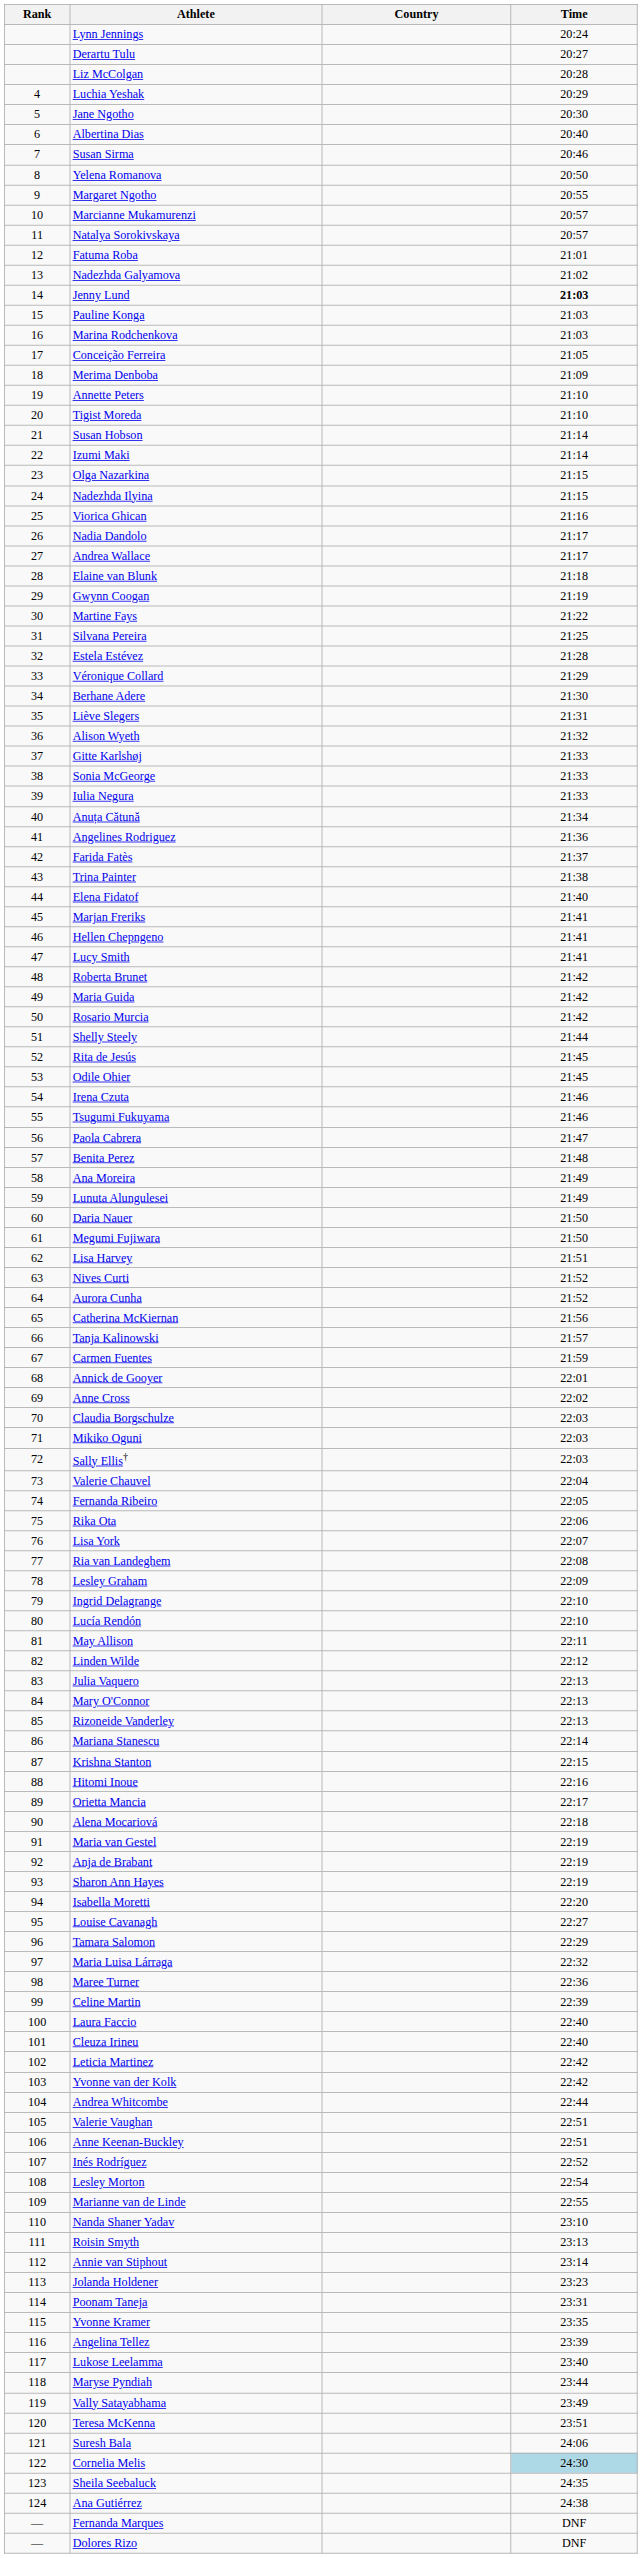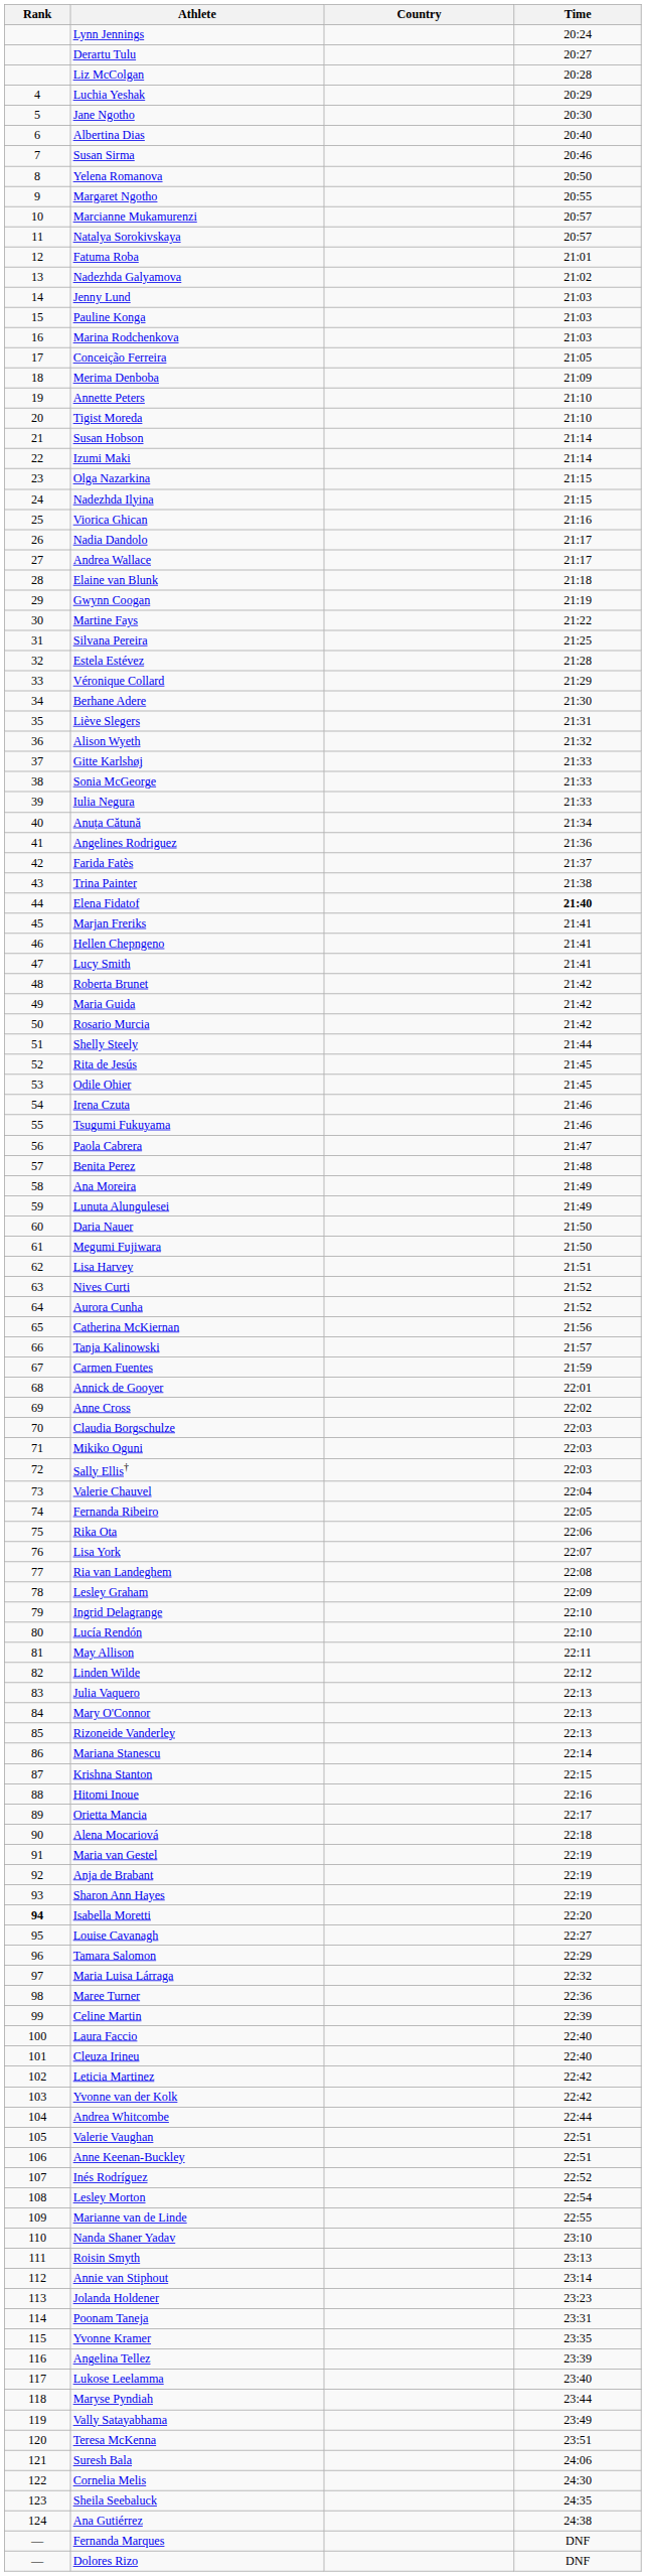Jenny Lund | Time: bold -> normal
Elena Fidatof | Time: normal -> bold
Isabella Moretti | Rank: normal -> bold
Cornelia Melis | Time: lightblue background -> no background
